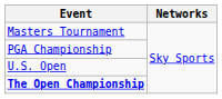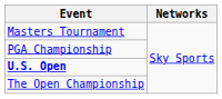U.S. Open | Event: normal -> bold
The Open Championship | Event: bold -> normal
